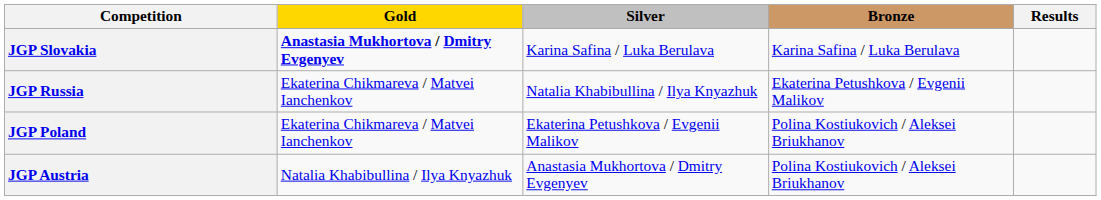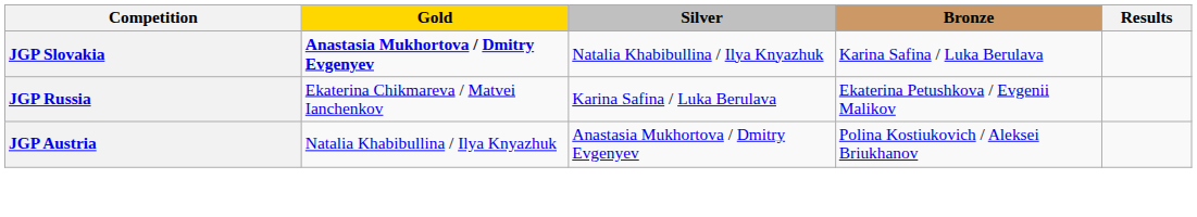JGP Slovakia | Silver: Karina Safina / Luka Berulava -> Natalia Khabibullina / Ilya Knyazhuk
JGP Russia | Silver: Natalia Khabibullina / Ilya Knyazhuk -> Karina Safina / Luka Berulava
- row: JGP Poland | Ekaterina Chikmareva / Matvei Ianchenkov | Ekaterina Petushkova / Evgenii Malikov | Polina Kostiukovich / Aleksei Briukhanov
